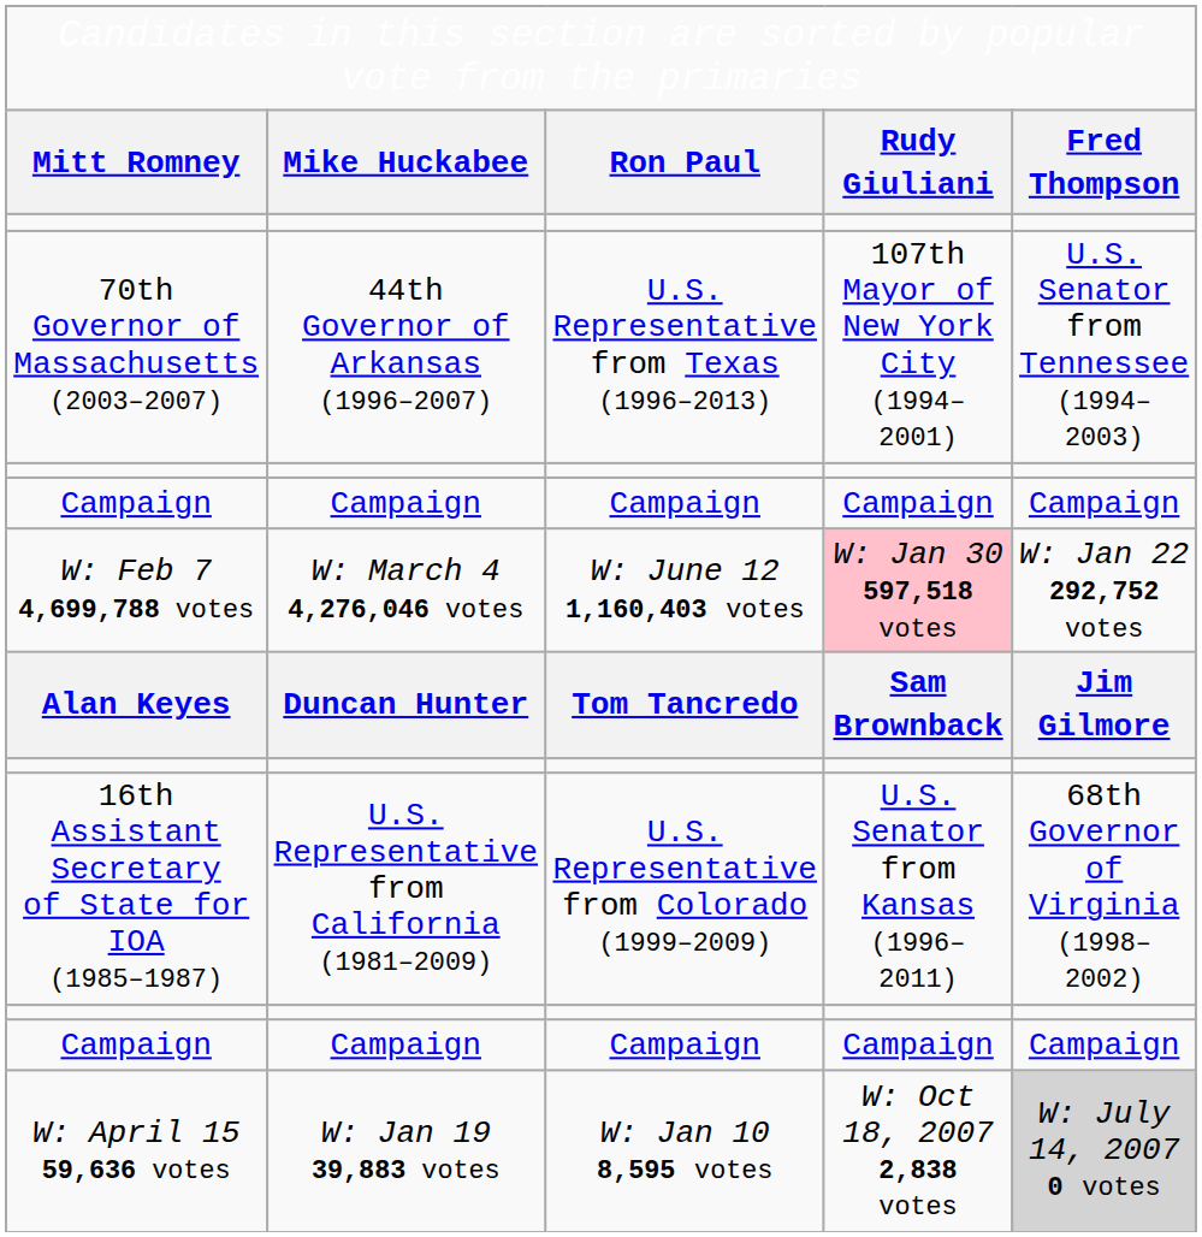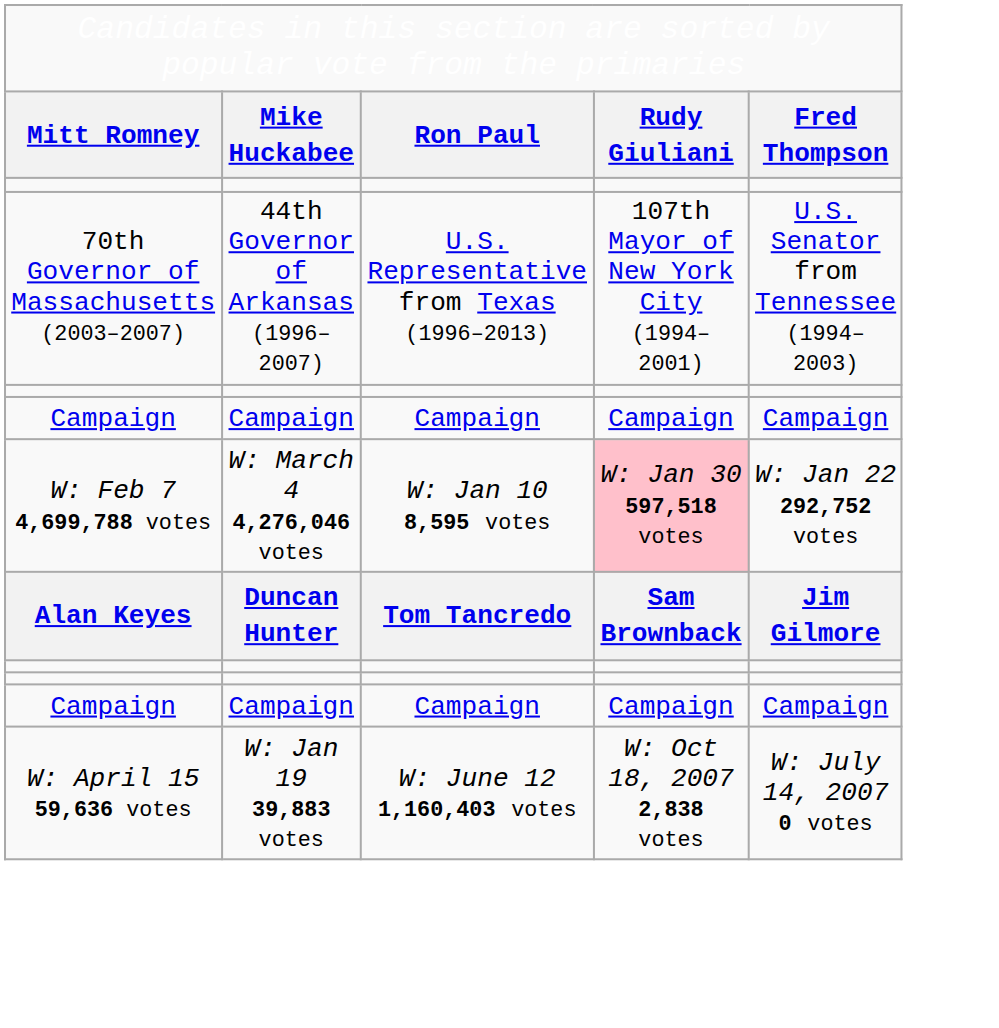W: Feb 7 4,699,788 votes | column 3: W: June 12 1,160,403 votes -> W: Jan 10 8,595 votes
- row: 16th Assistant Secretary of State for IOA (1985–1987) | U.S. Representative from California (1981–2009) | U.S. Representative from Colorado (1999–2009) | U.S. Senator from Kansas (1996–2011) | 68th Governor of Virginia (1998–2002)
W: April 15 59,636 votes | column 3: W: Jan 10 8,595 votes -> W: June 12 1,160,403 votes
W: April 15 59,636 votes | column 5: lightgrey background -> no background
